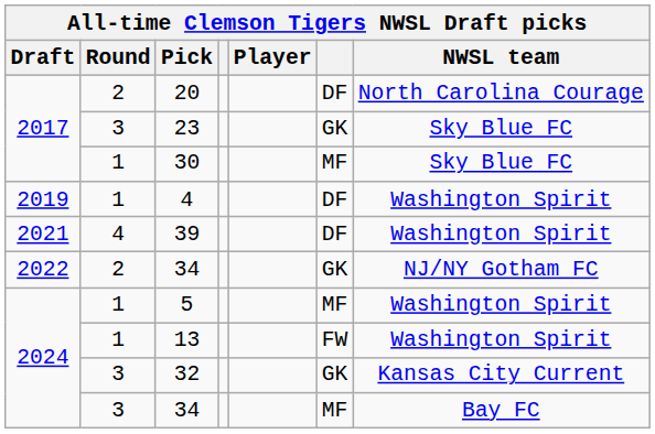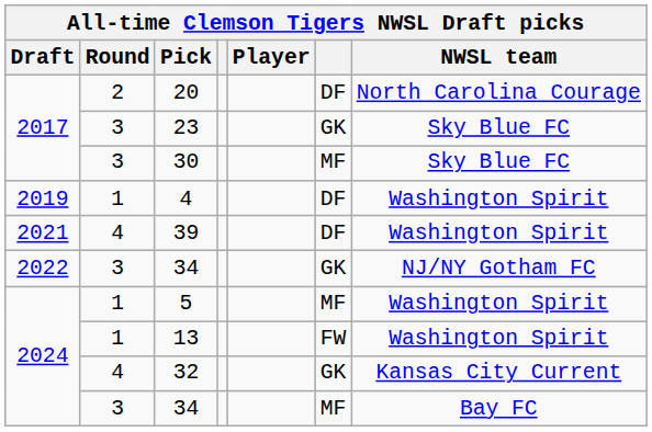30 | Round: 1 -> 3
2022 / 34 | Round: 2 -> 3
32 | Round: 3 -> 4
